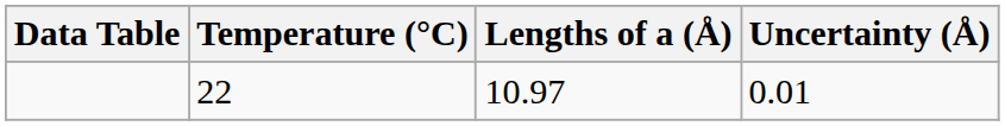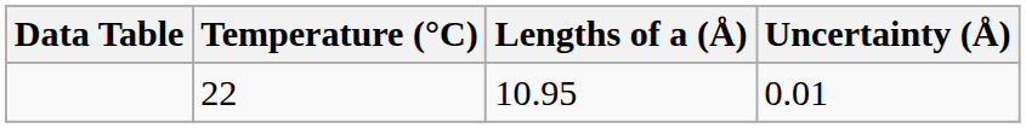row 2 | Lengths of a (Å): 10.97 -> 10.95
